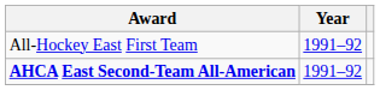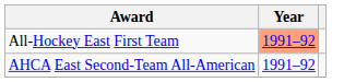row 2 | Year: no background -> lightsalmon background
row 3 | Award: bold -> normal
